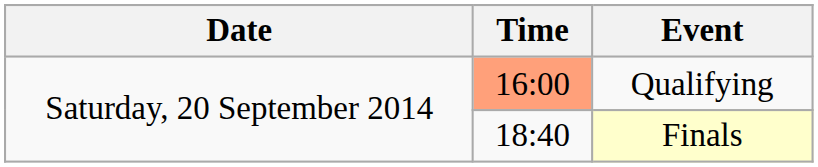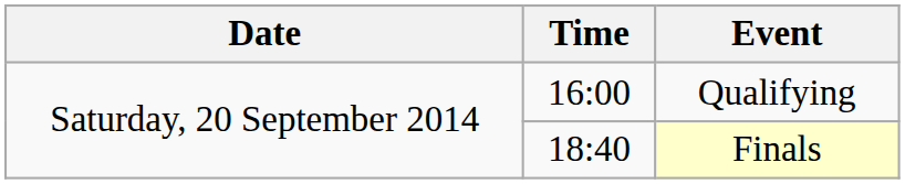Qualifying | Time: lightsalmon background -> no background
